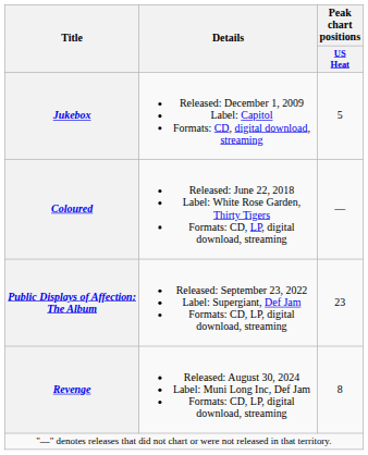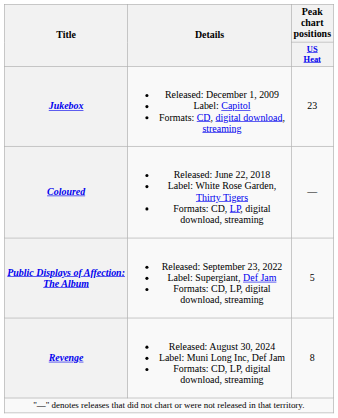Jukebox | Peak chart positions / US Heat: 5 -> 23
Public Displays of Affection: The Album | Peak chart positions / US Heat: 23 -> 5
